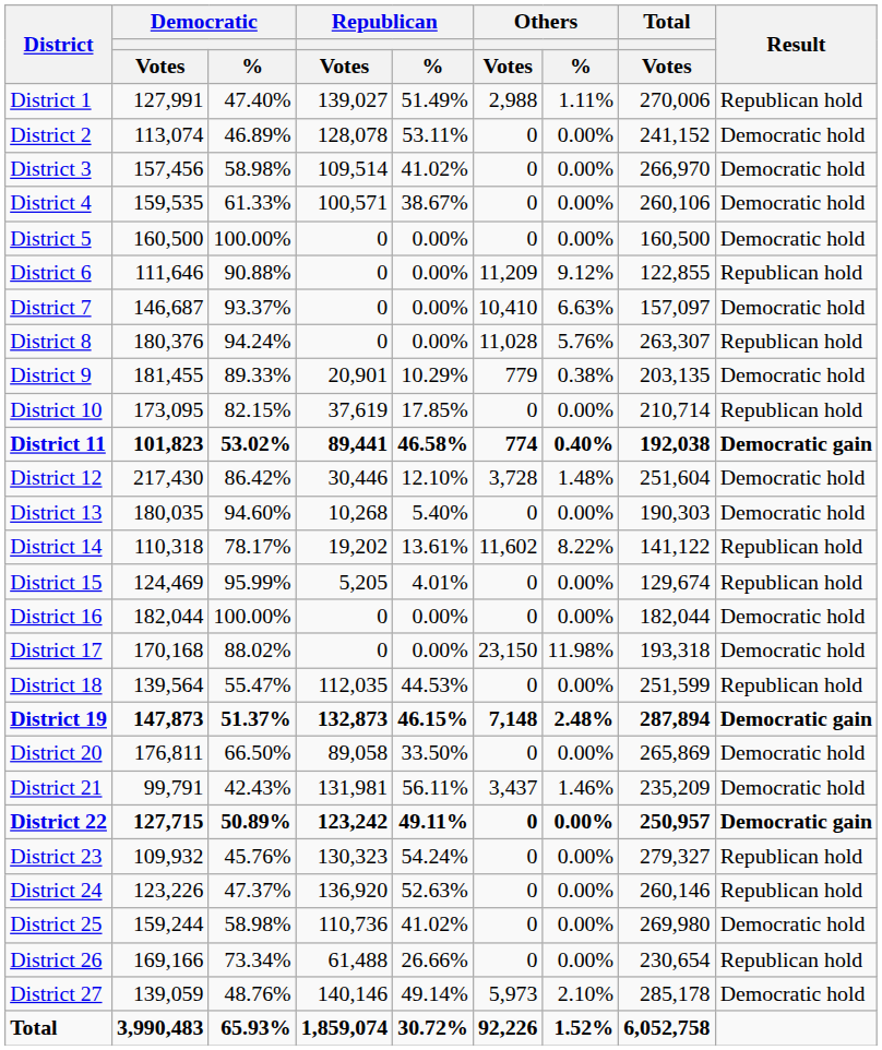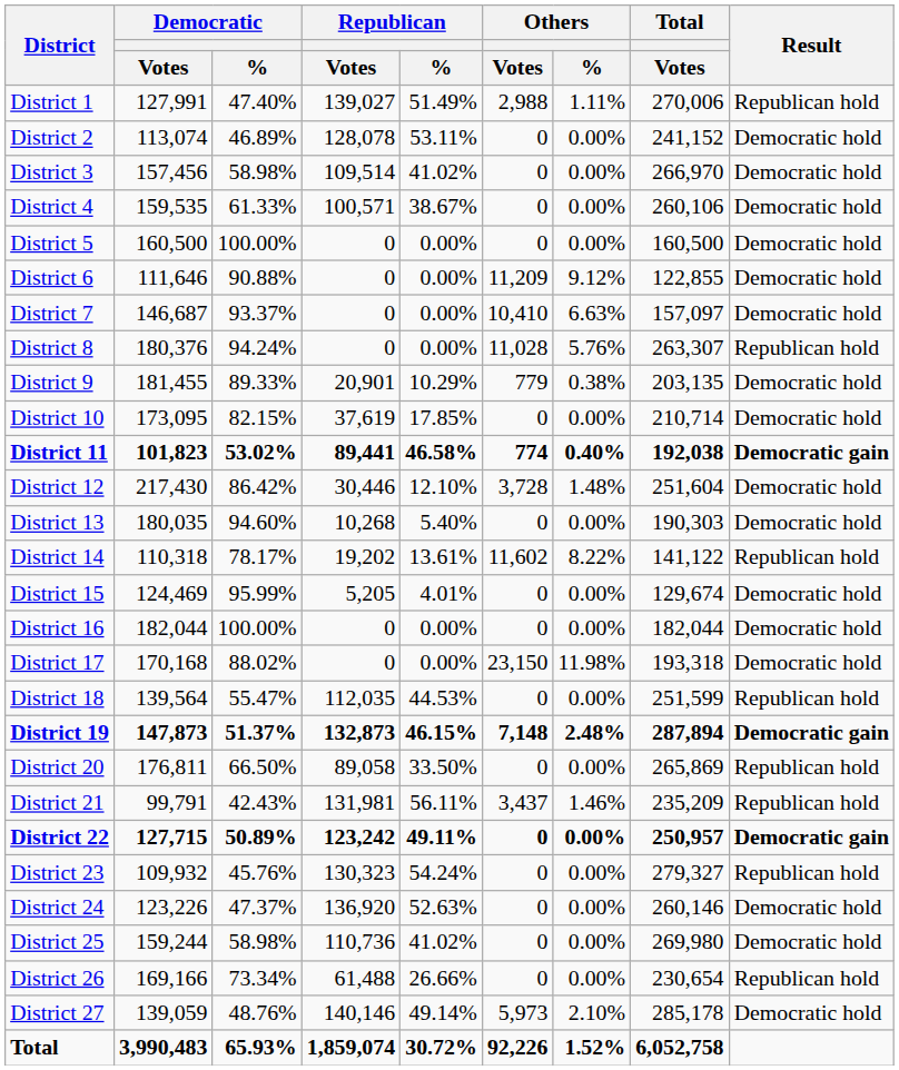District 6 | Result: Republican hold -> Democratic hold
District 10 | Result: Republican hold -> Democratic hold
District 15 | Result: Republican hold -> Democratic hold
District 20 | Result: Democratic hold -> Republican hold
District 21 | Result: Democratic hold -> Republican hold
District 24 | Result: Republican hold -> Democratic hold
